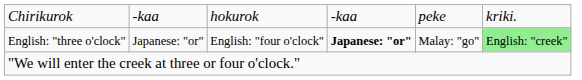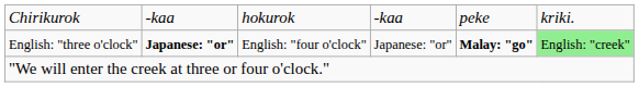English: "three o'clock" | column 2: normal -> bold
English: "three o'clock" | column 4: bold -> normal
English: "three o'clock" | column 5: normal -> bold
